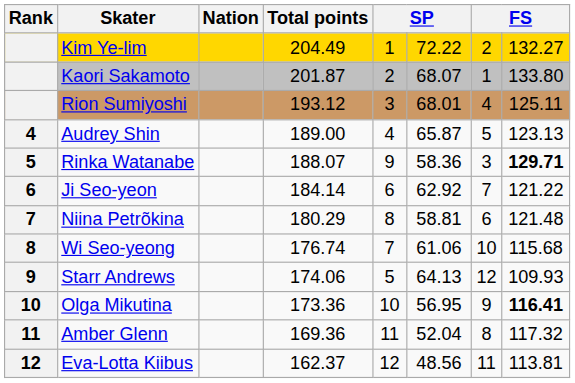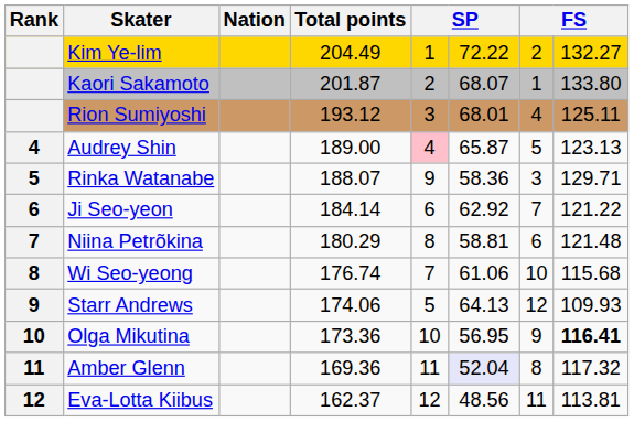Audrey Shin | column 5: no background -> pink background
Rinka Watanabe | column 8: bold -> normal
Amber Glenn | column 6: no background -> lavender background
